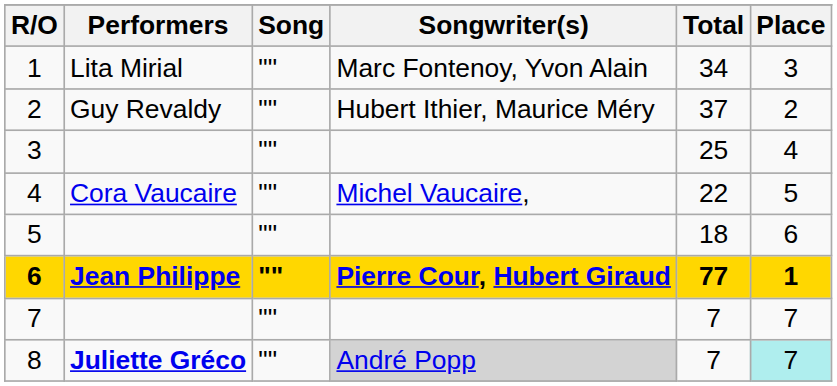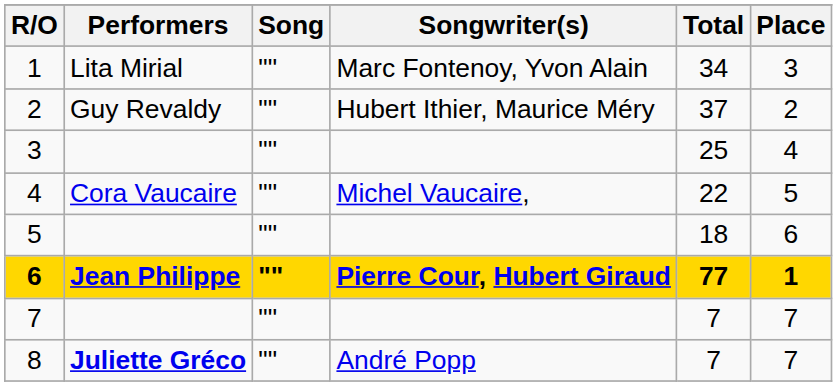8 | Songwriter(s): lightgrey background -> no background
8 | Place: paleturquoise background -> no background
